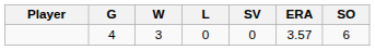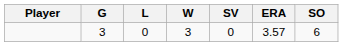columns swapped: W <-> L
row 2 | G: 4 -> 3
